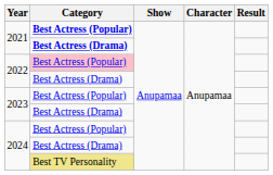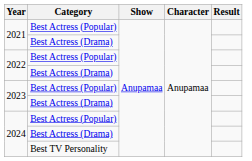2021 / Best Actress (Popular) | Category: bold -> normal
2021 / Best Actress (Drama) | Category: bold -> normal
2022 / Best Actress (Popular) | Category: pink background -> no background
2024 / Best TV Personality | Category: khaki background -> no background
